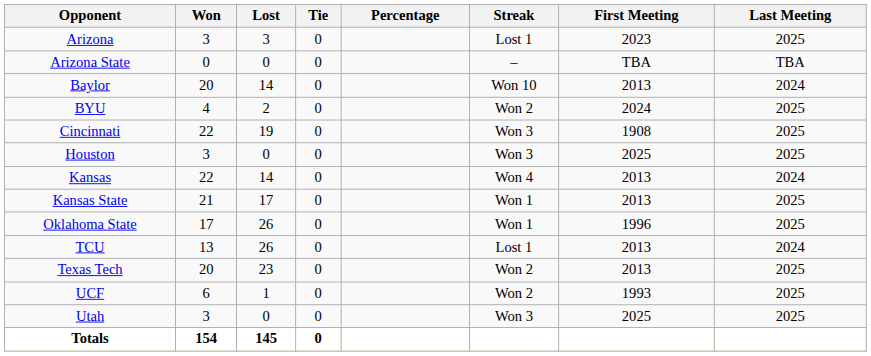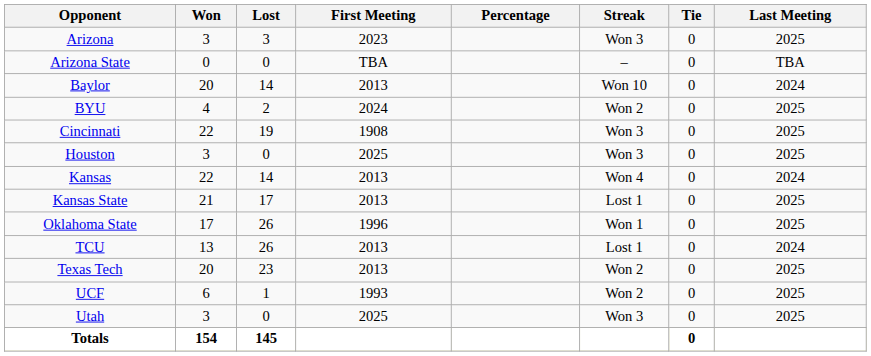columns swapped: Tie <-> First Meeting
Arizona | Streak: Lost 1 -> Won 3
Kansas State | Streak: Won 1 -> Lost 1
